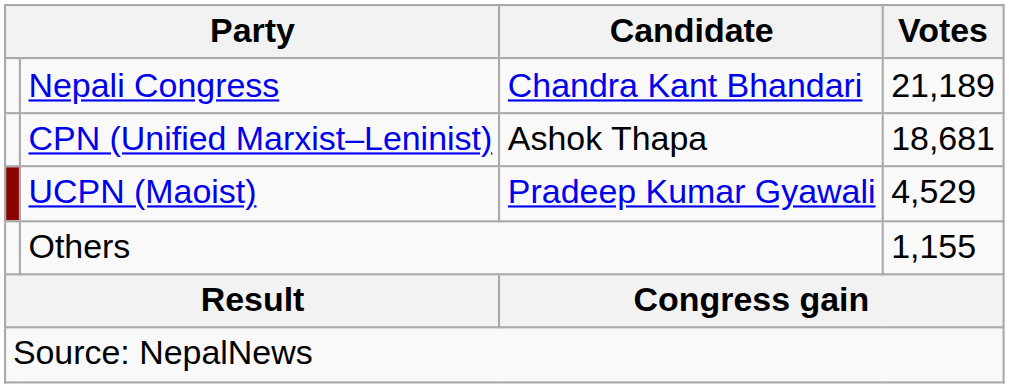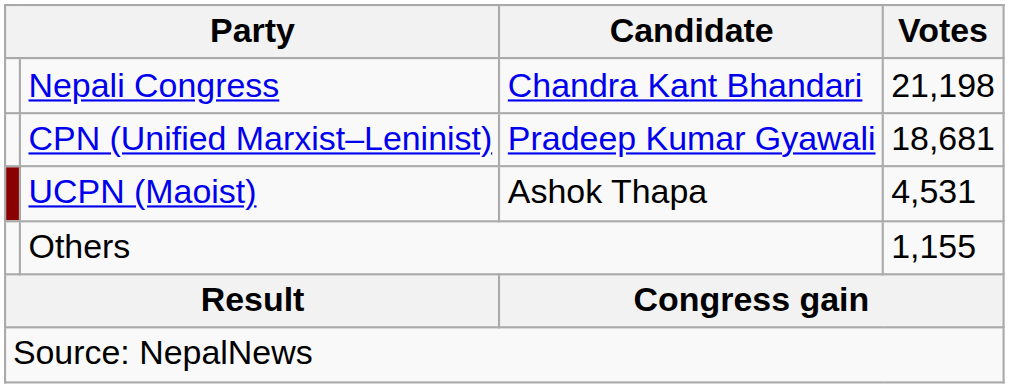Nepali Congress | Votes: 21,189 -> 21,198
CPN (Unified Marxist–Leninist) | Candidate: Ashok Thapa -> Pradeep Kumar Gyawali
UCPN (Maoist) | Candidate: Pradeep Kumar Gyawali -> Ashok Thapa
UCPN (Maoist) | Votes: 4,529 -> 4,531
